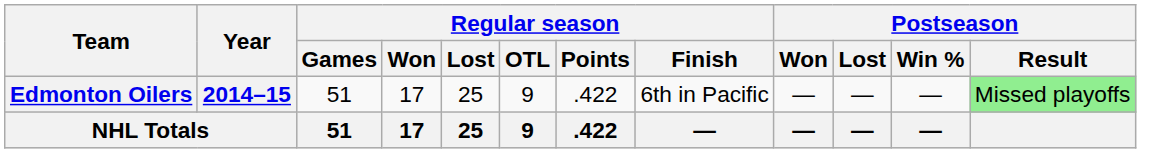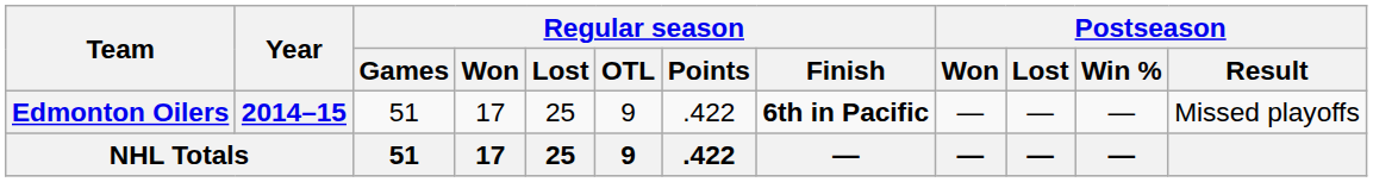Edmonton Oilers | Regular season / Finish: normal -> bold
Edmonton Oilers | Postseason / Result: lightgreen background -> no background
